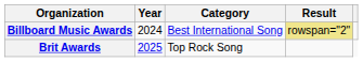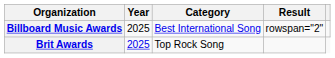Billboard Music Awards | Year: 2024 -> 2025
Billboard Music Awards | Result: khaki background -> no background
